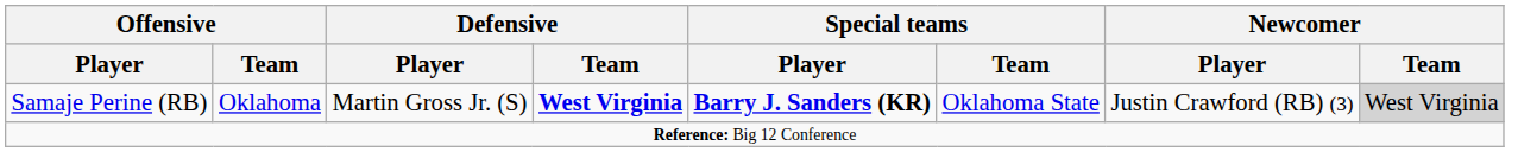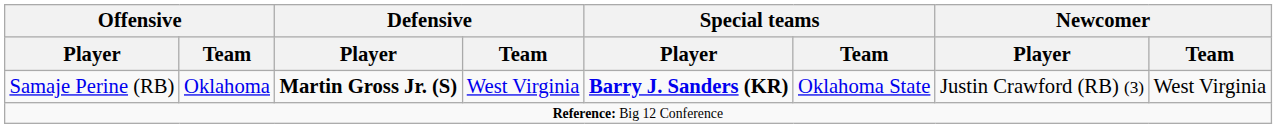Samaje Perine (RB) | Defensive / Player: normal -> bold
Samaje Perine (RB) | Defensive / Team: bold -> normal
Samaje Perine (RB) | Newcomer / Team: lightgrey background -> no background
